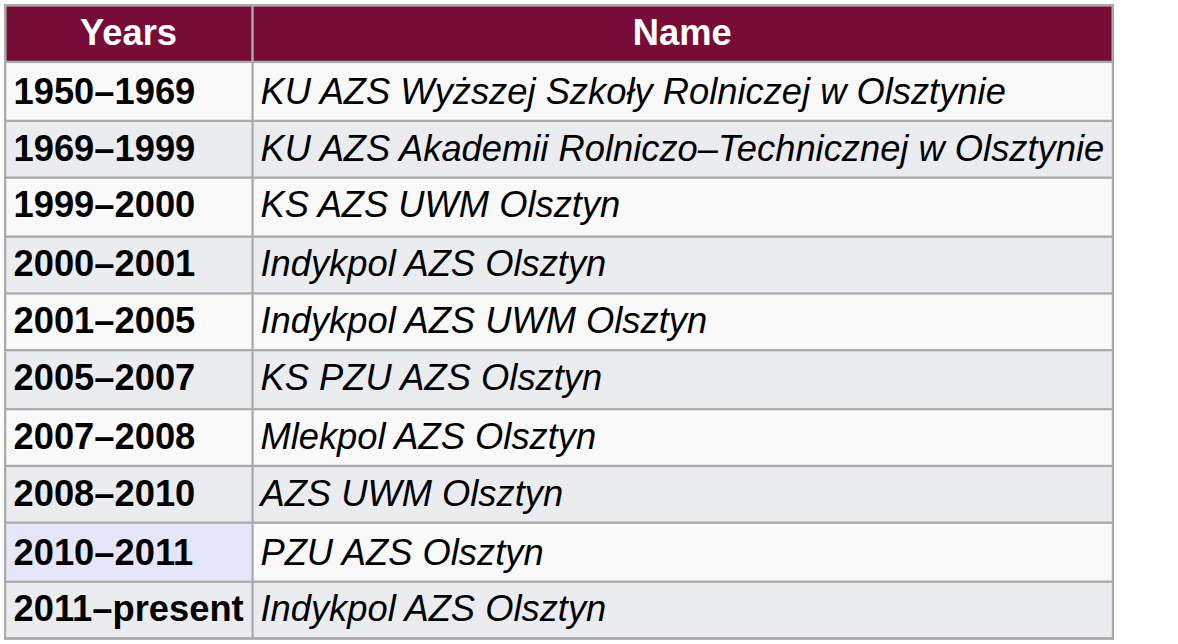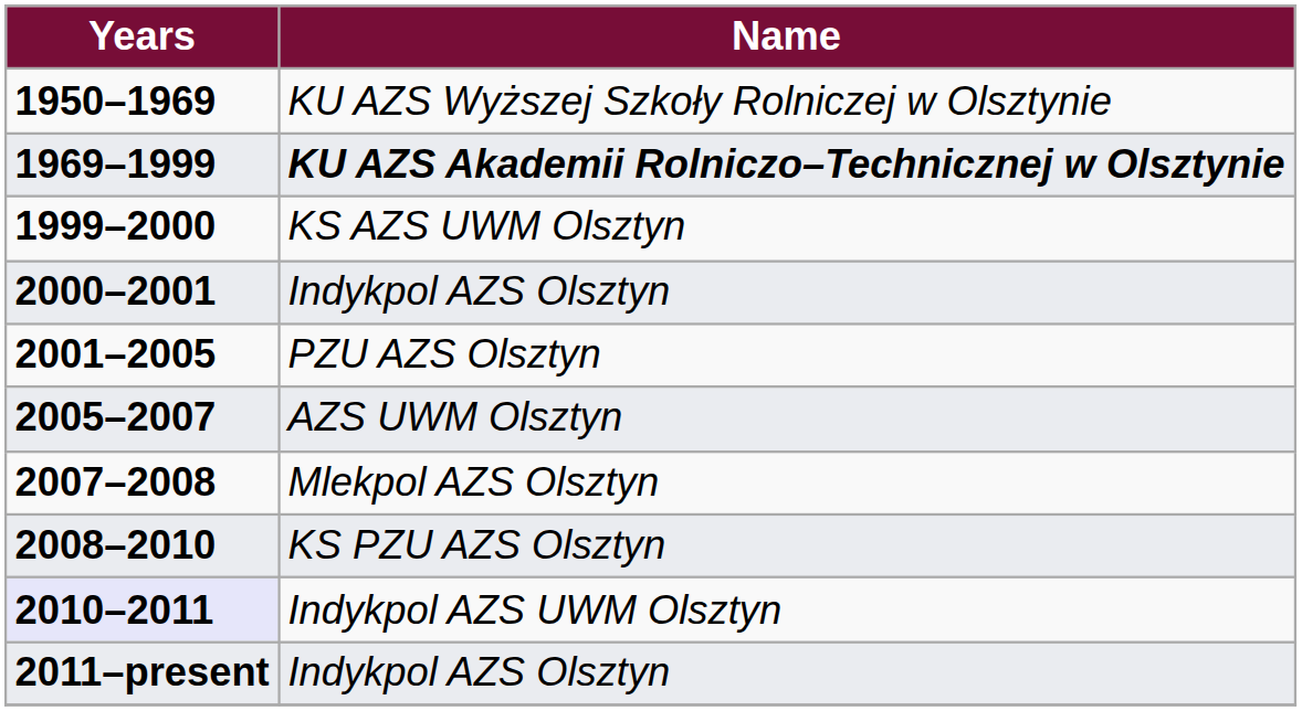row 3 | Name: normal -> bold
row 6 | Name: Indykpol AZS UWM Olsztyn -> PZU AZS Olsztyn
row 7 | Name: KS PZU AZS Olsztyn -> AZS UWM Olsztyn
row 9 | Name: AZS UWM Olsztyn -> KS PZU AZS Olsztyn
row 10 | Name: PZU AZS Olsztyn -> Indykpol AZS UWM Olsztyn
